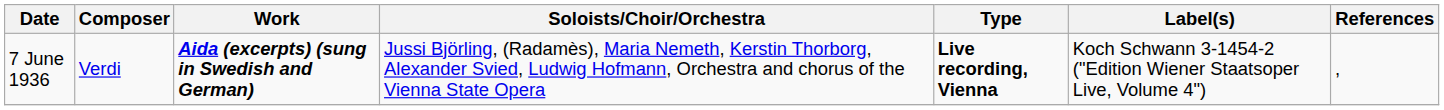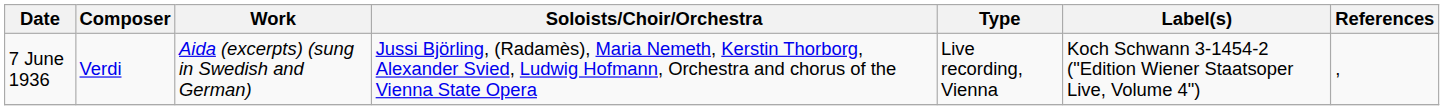7 June 1936 | Work: bold -> normal
7 June 1936 | Type: bold -> normal
